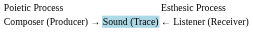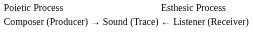Composer (Producer) | column 3: lightblue background -> no background
